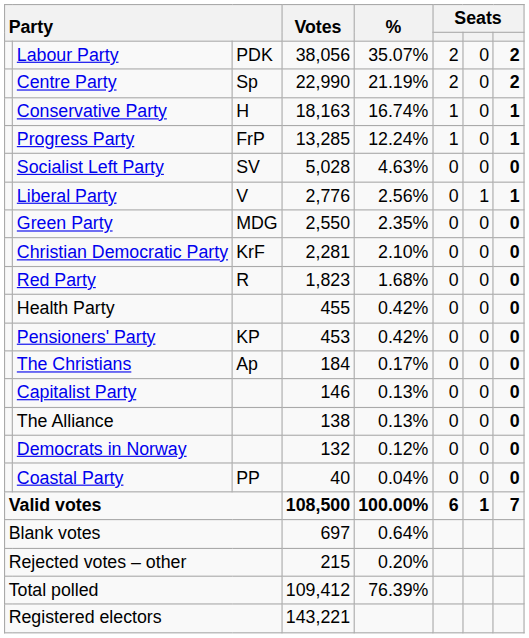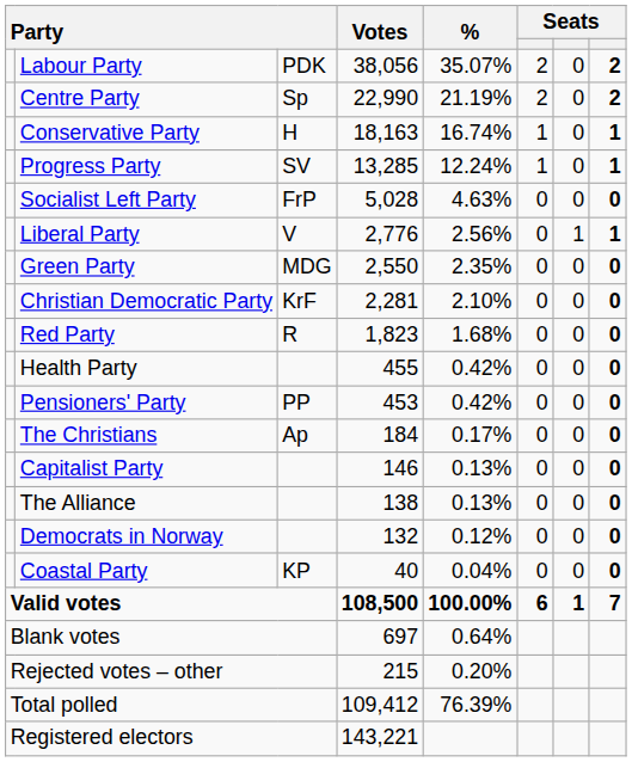Progress Party | column 3: FrP -> SV
Socialist Left Party | column 3: SV -> FrP
Pensioners' Party | column 3: KP -> PP
Coastal Party | column 3: PP -> KP
